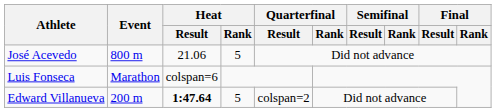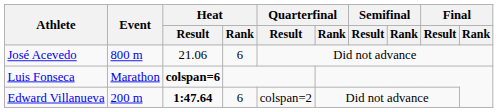José Acevedo | Heat / Rank: 5 -> 6
Luis Fonseca | Heat / Result: normal -> bold
Edward Villanueva | Heat / Rank: 5 -> 6
